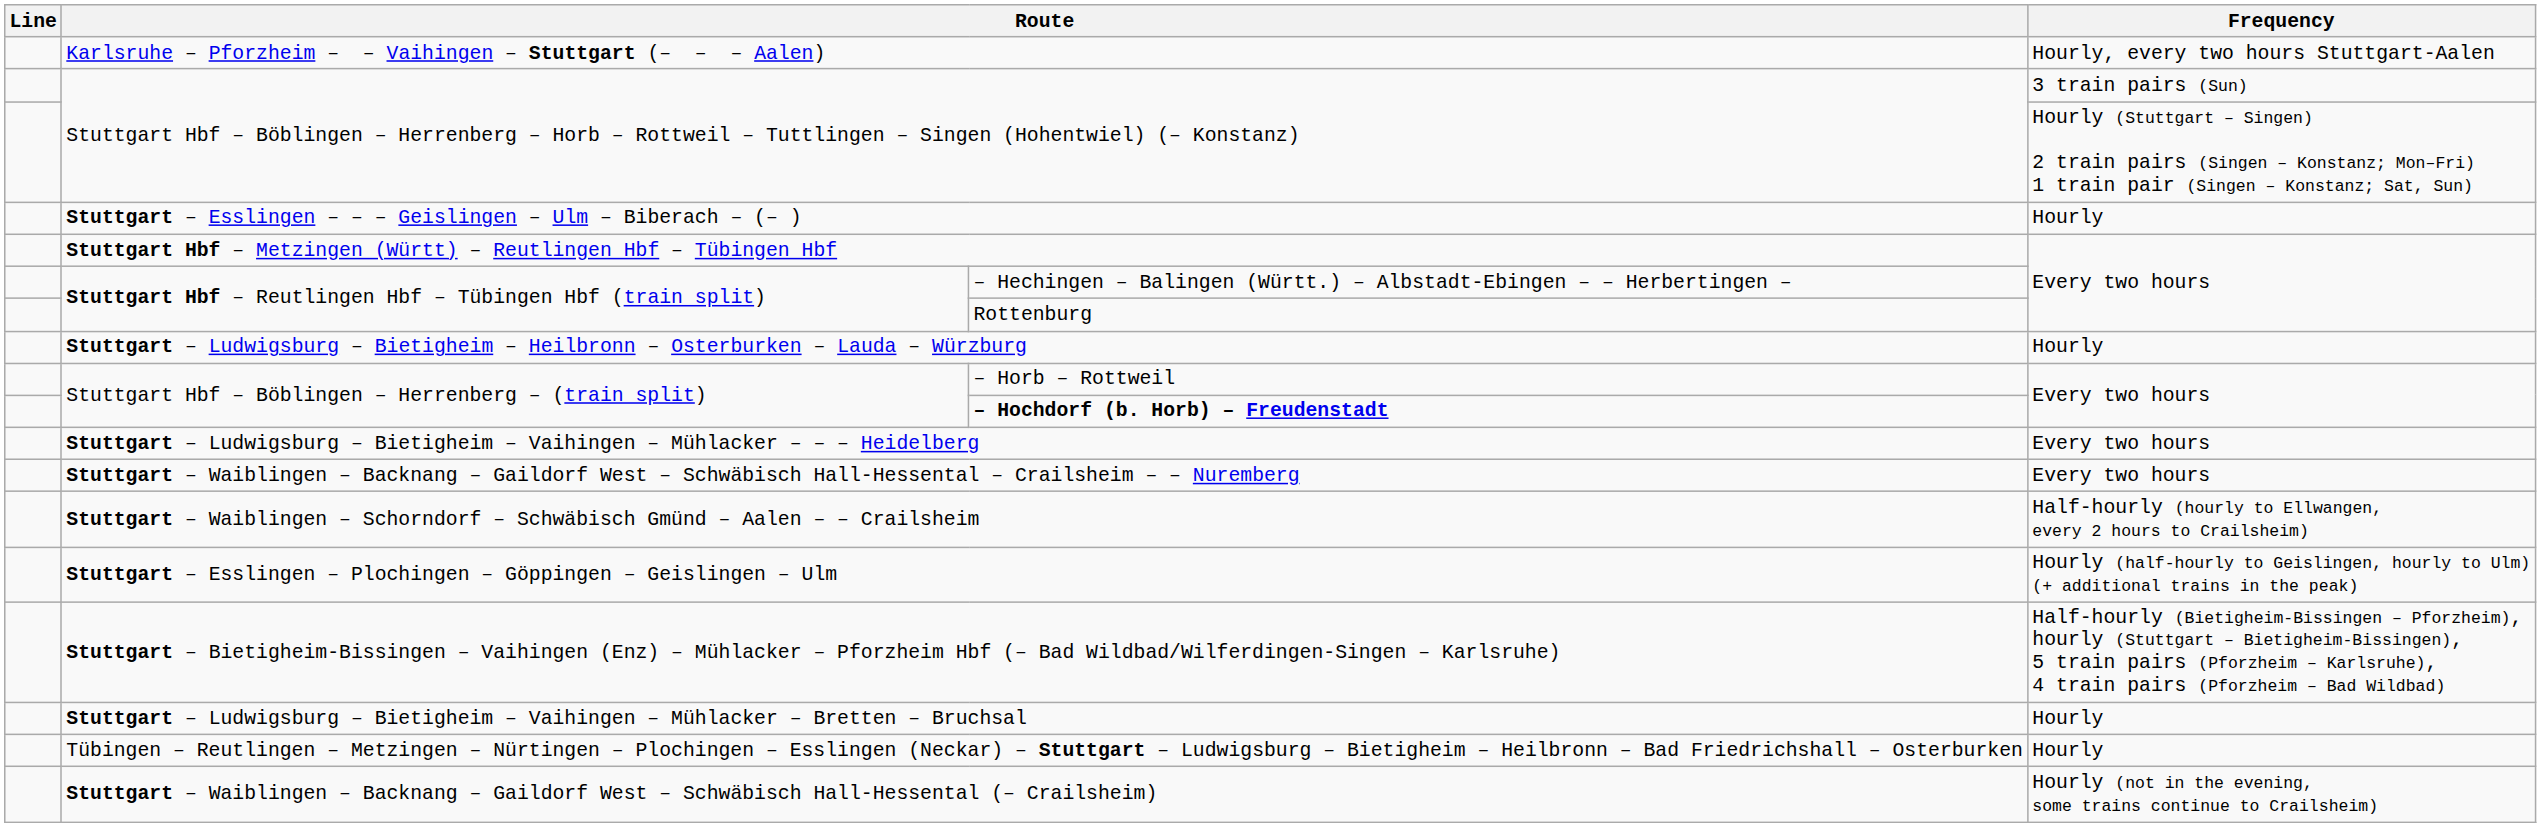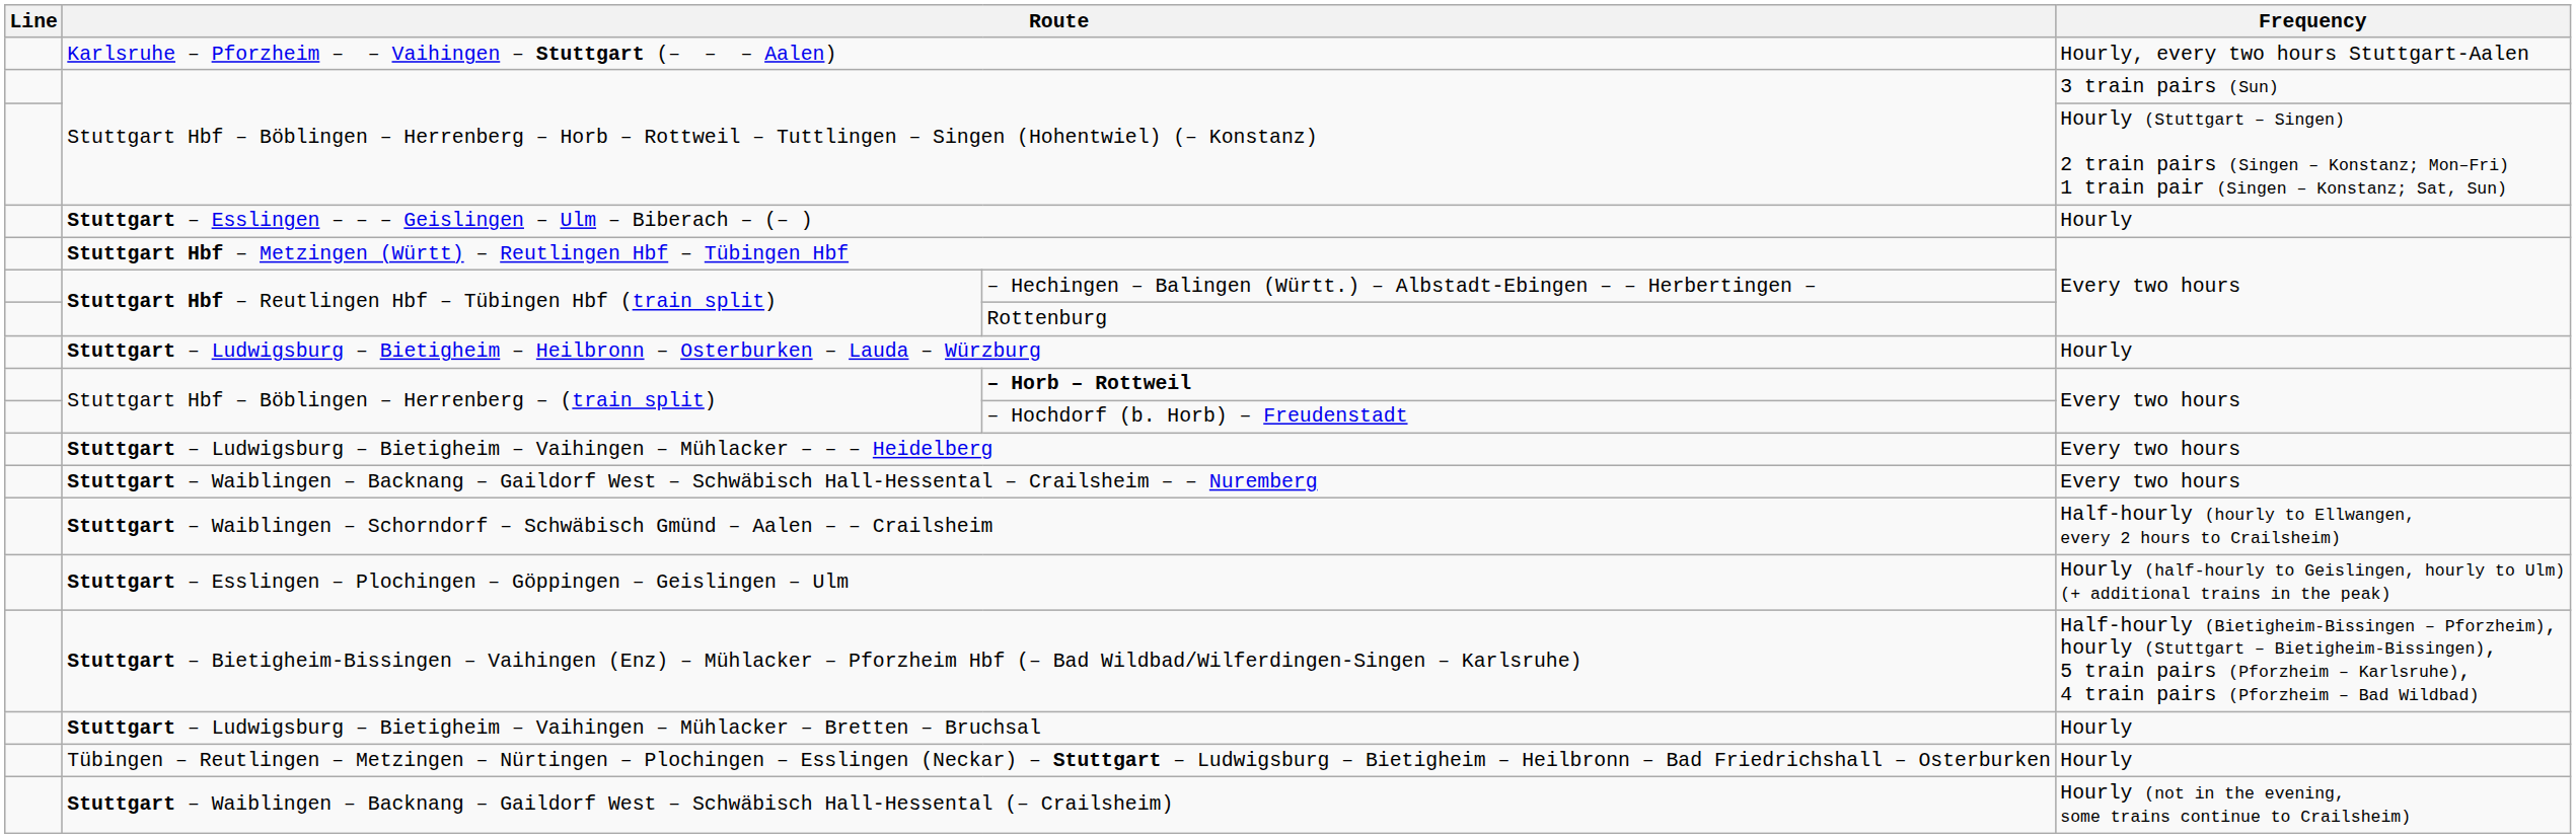– Horb – Rottweil | column 3: normal -> bold
– Hochdorf (b. Horb) – Freudenstadt | column 3: bold -> normal
